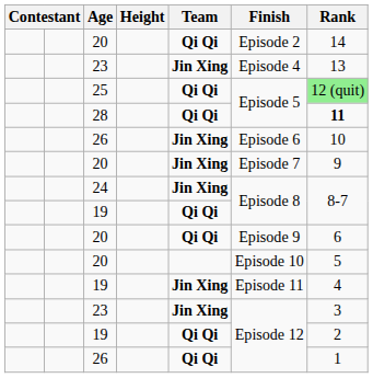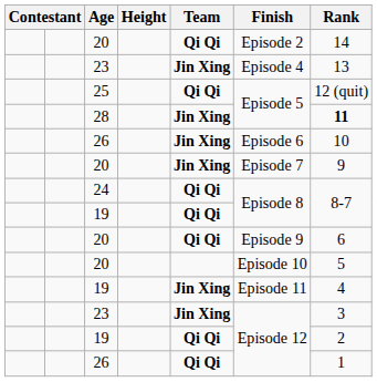25 | Rank: lightgreen background -> no background
28 | Team: Qi Qi -> Jin Xing
24 | Team: Jin Xing -> Qi Qi
